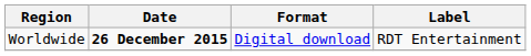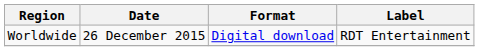Worldwide | Date: bold -> normal
